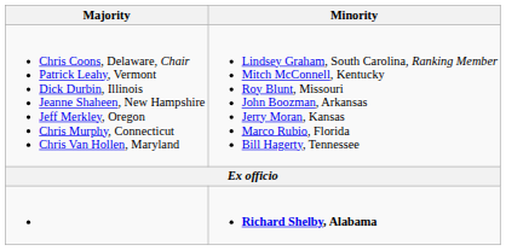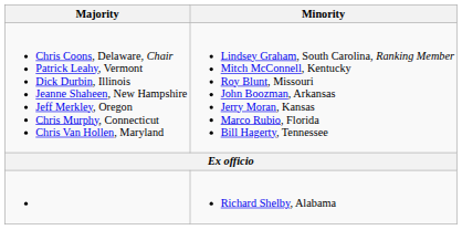row 4 | Minority: bold -> normal
